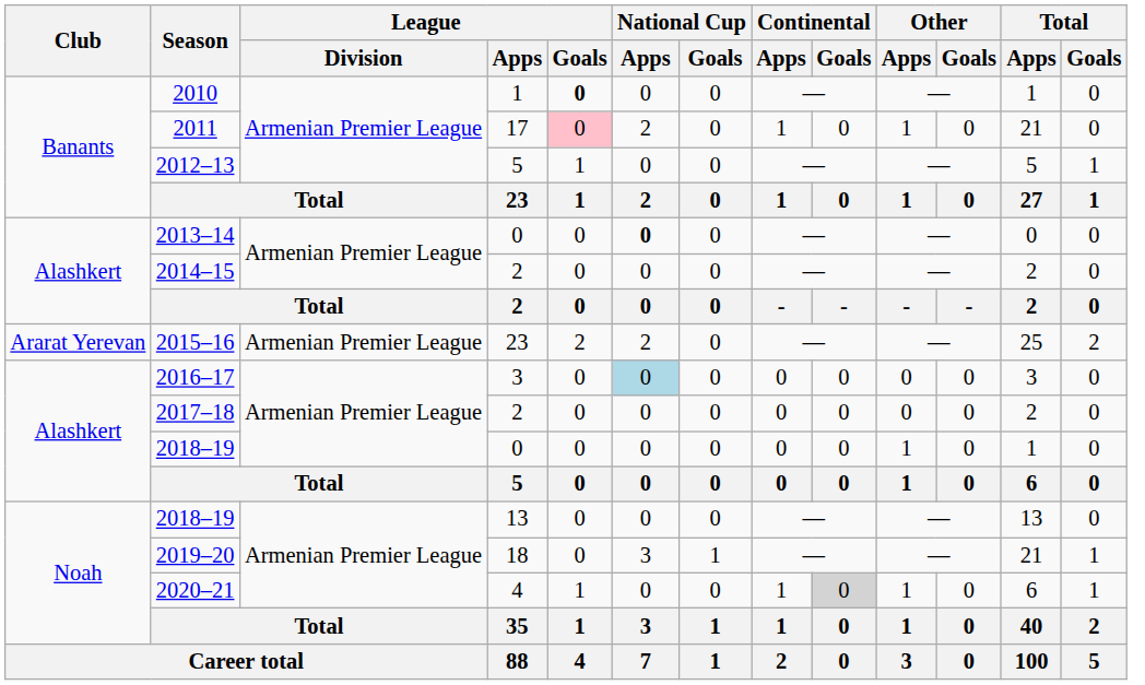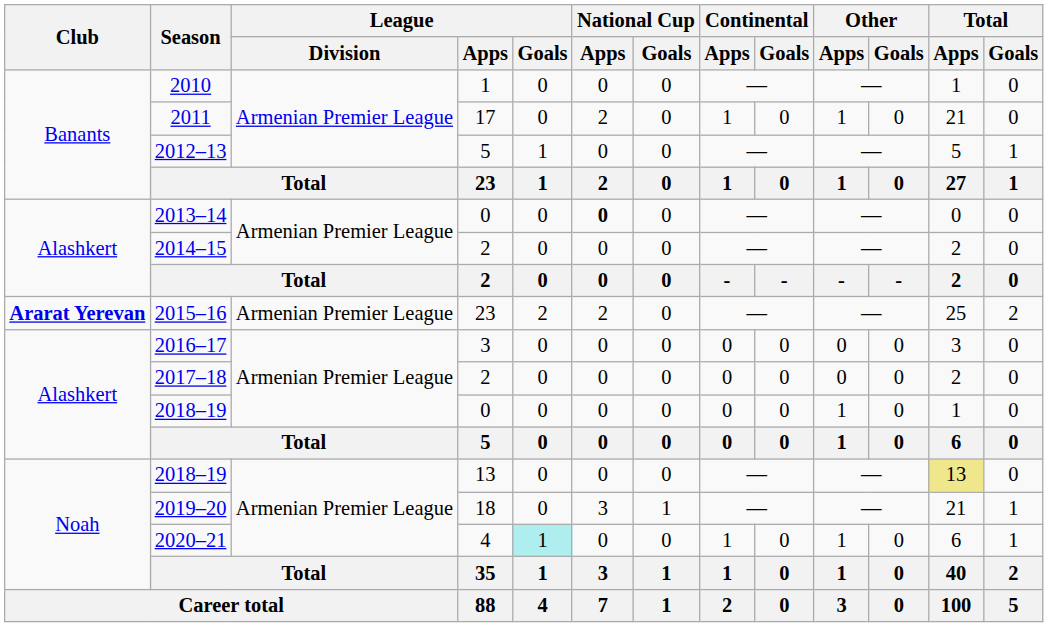2010 | League / Goals: bold -> normal
2011 | League / Goals: pink background -> no background
2015–16 | Club: normal -> bold
2016–17 | National Cup / Apps: lightblue background -> no background
2018–19 / 13 | Total / Apps: no background -> khaki background
2020–21 | League / Goals: no background -> paleturquoise background
2020–21 | Continental / Goals: lightgrey background -> no background
